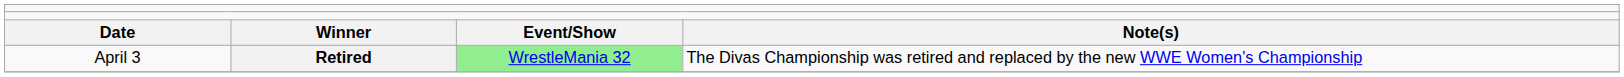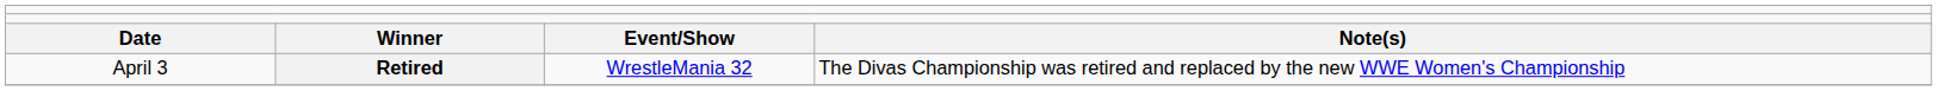April 3 | column 3: lightgreen background -> no background
